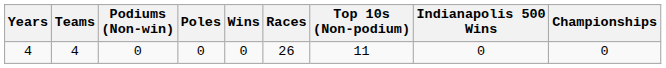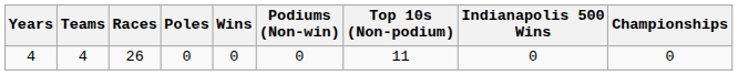columns swapped: Races <-> Podiums (Non-win)
